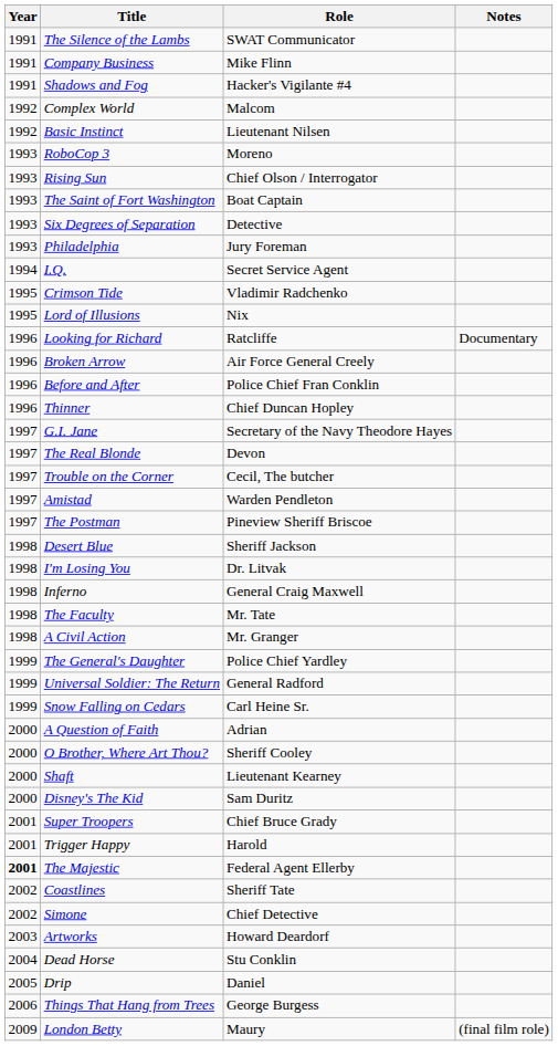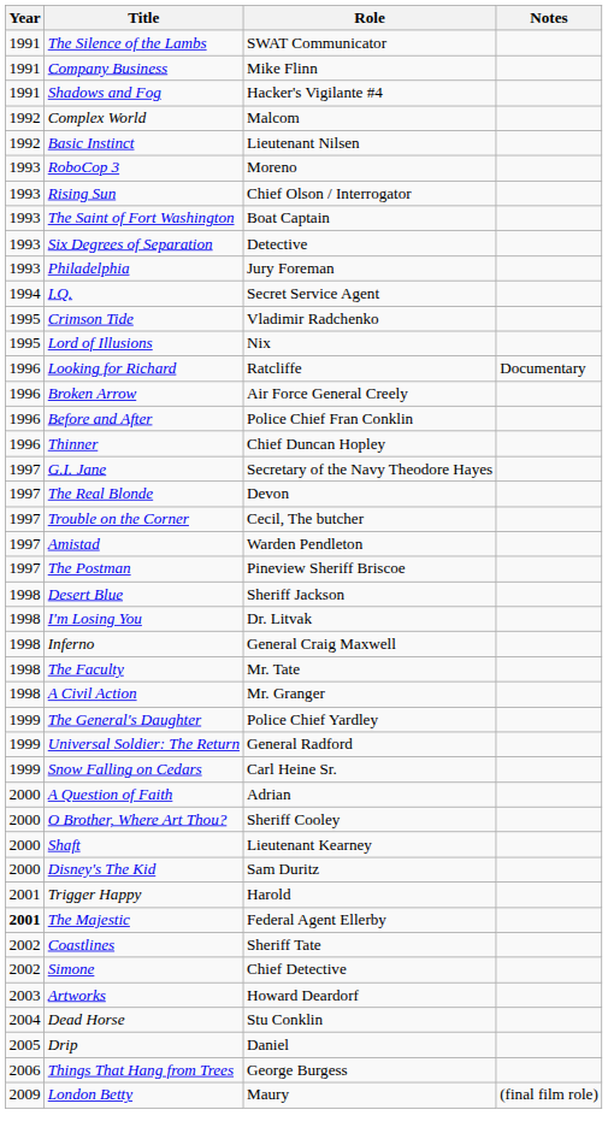- row: 2001 | Super Troopers | Chief Bruce Grady
